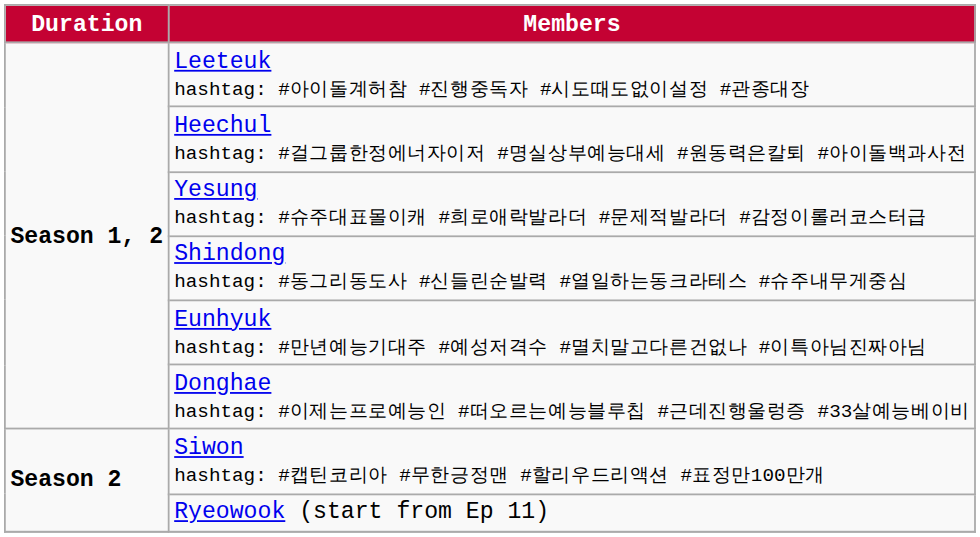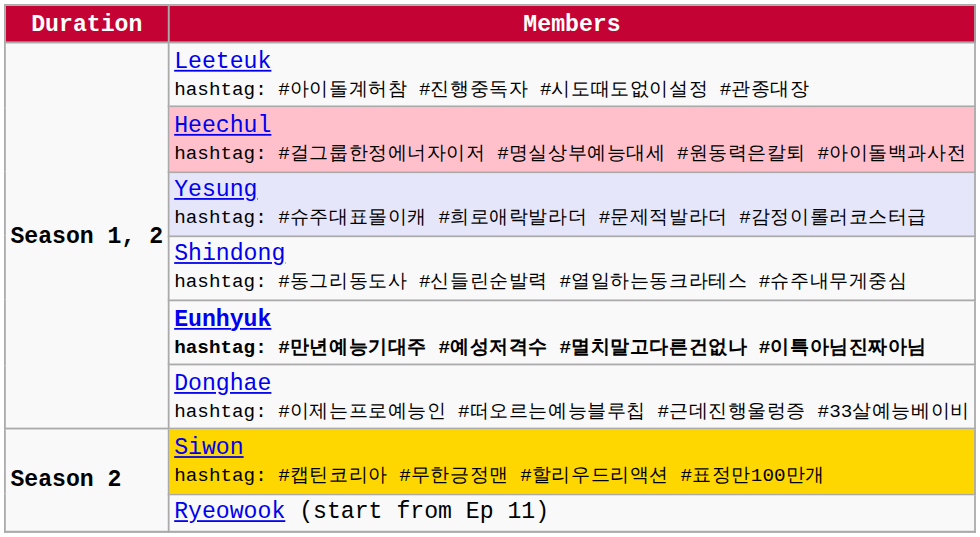Heechul hashtag: #걸그룹한정에너자이저 #명실상부예능대세 #원동력은칼퇴 #아이돌백과사전 | Members: no background -> pink background
Yesung hashtag: #슈주대표몰이캐 #희로애락발라더 #문제적발라더 #감정이롤러코스터급 | Members: no background -> lavender background
Eunhyuk hashtag: #만년예능기대주 #예성저격수 #멸치말고다른건없나 #이특아님진짜아님 | Members: normal -> bold
Siwon hashtag: #캡틴코리아 #무한긍정맨 #할리우드리액션 #표정만100만개 | Members: no background -> gold background
